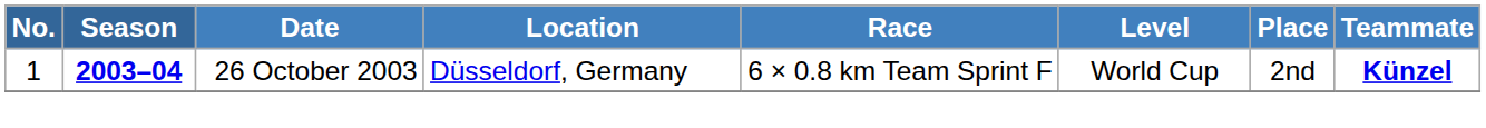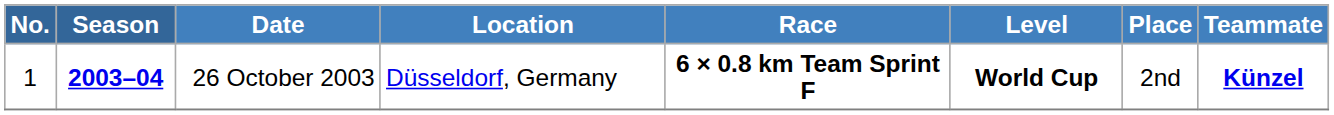26 October 2003 | Race: normal -> bold
26 October 2003 | Level: normal -> bold
